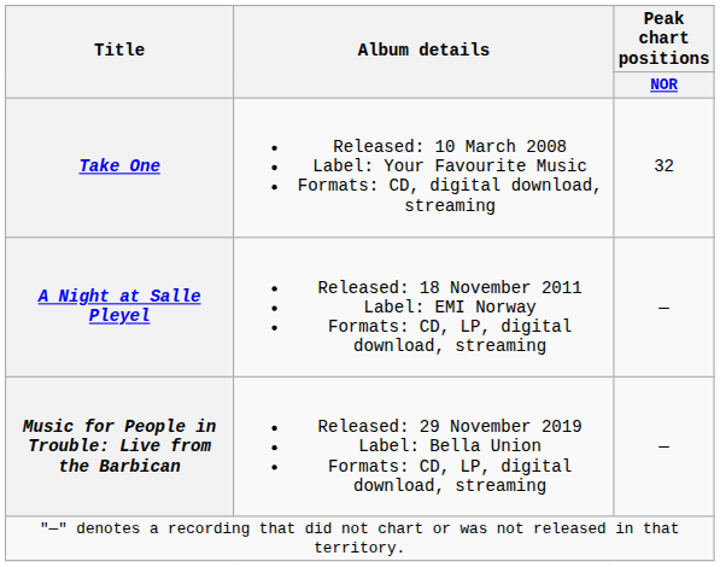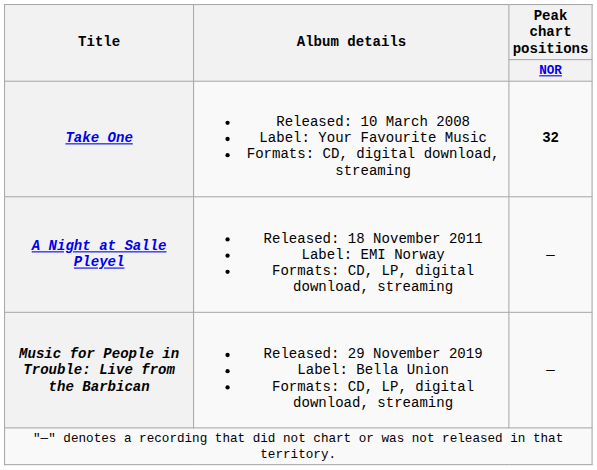Take One | Peak chart positions / NOR: normal -> bold
